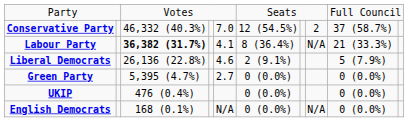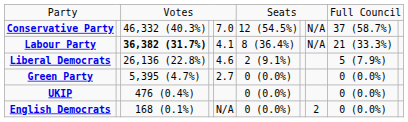Conservative Party | column 8: 2 -> N/A
English Democrats | column 8: N/A -> 2
